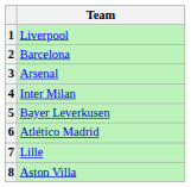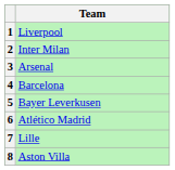2 | Team: Barcelona -> Inter Milan
4 | Team: Inter Milan -> Barcelona
